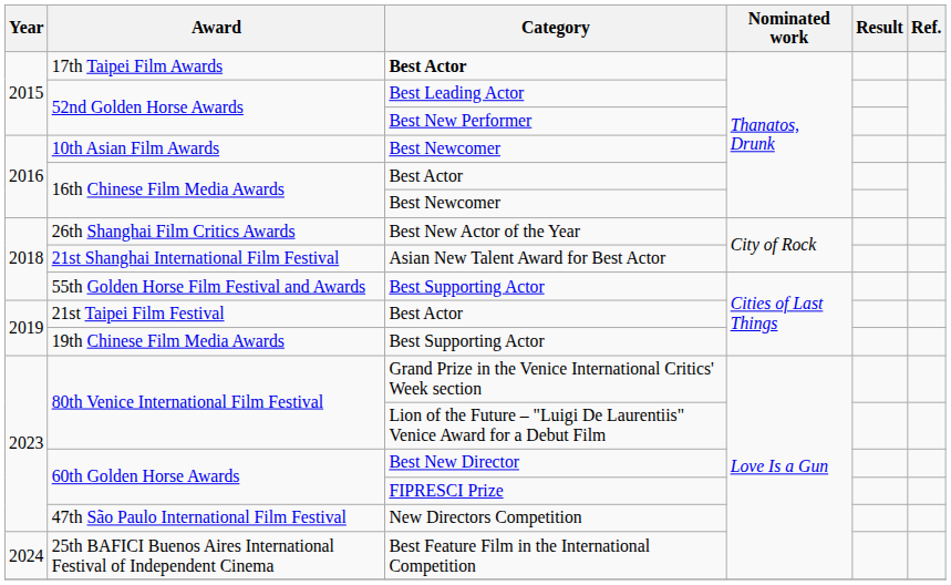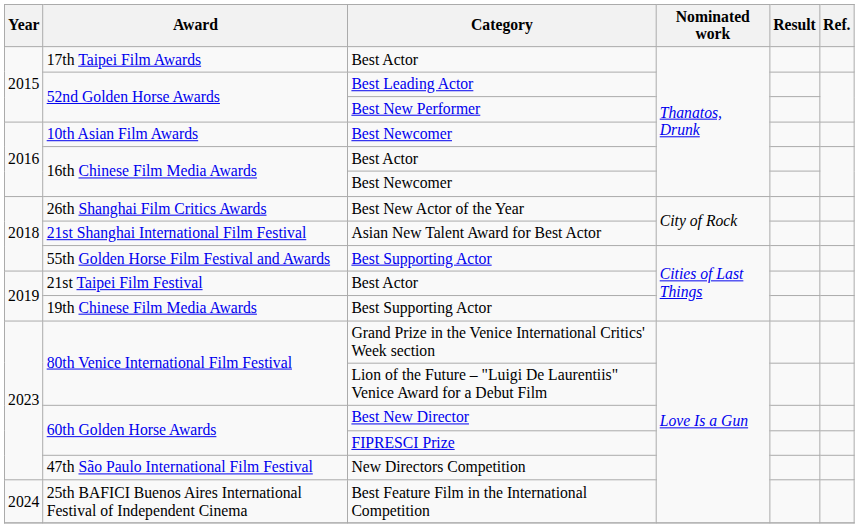17th Taipei Film Awards | Category: bold -> normal
